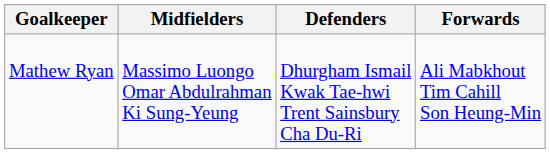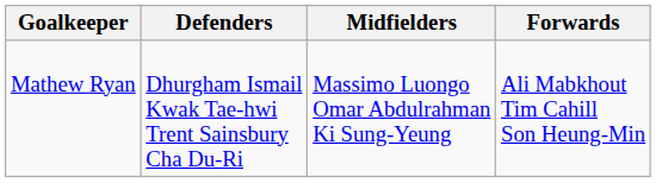columns swapped: Defenders <-> Midfielders
